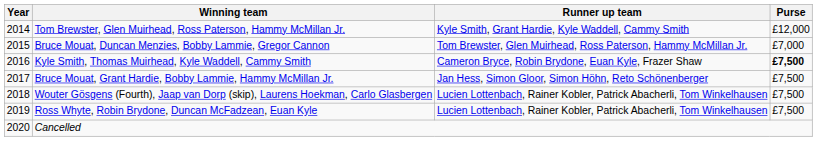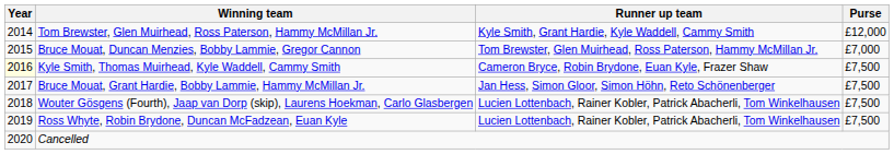Kyle Smith, Thomas Muirhead, Kyle Waddell, Cammy Smith | Year: no background -> lightyellow background
Kyle Smith, Thomas Muirhead, Kyle Waddell, Cammy Smith | Purse: bold -> normal
